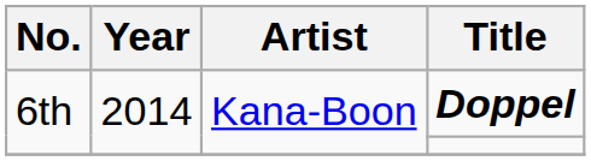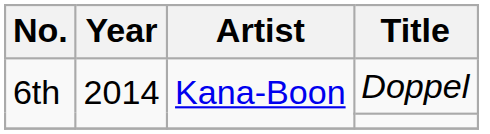Doppel | Title: bold -> normal
